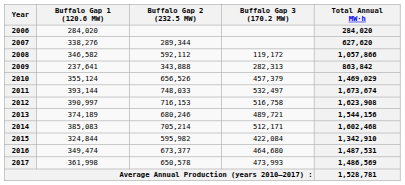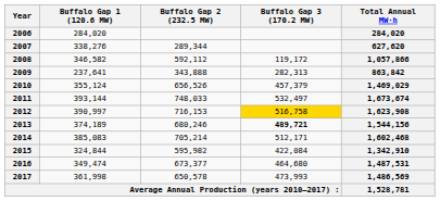2012 | Buffalo Gap 3 (170.2 MW): no background -> gold background
2013 | Buffalo Gap 3 (170.2 MW): normal -> bold
